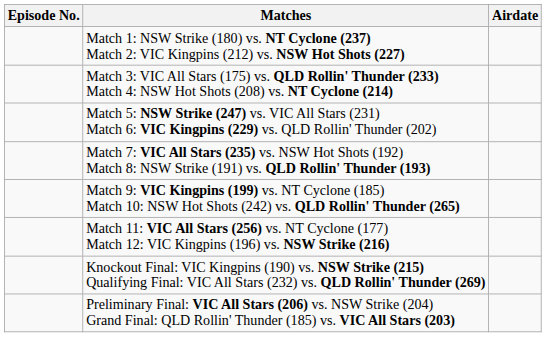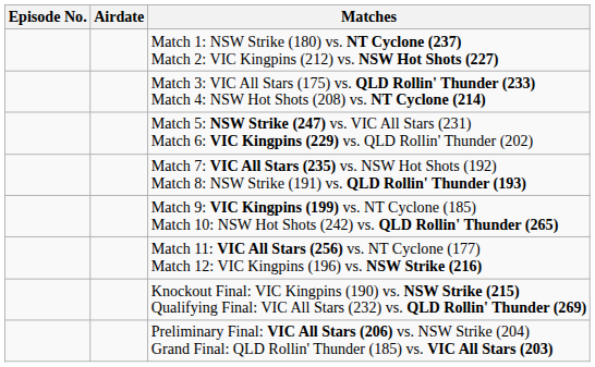columns swapped: Airdate <-> Matches
